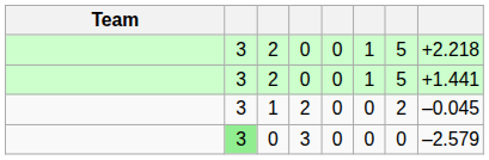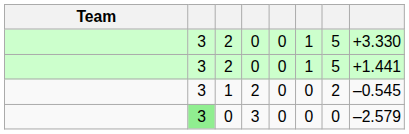row 2 | column 8: +2.218 -> +3.330
row 4 | column 8: –0.045 -> –0.545
